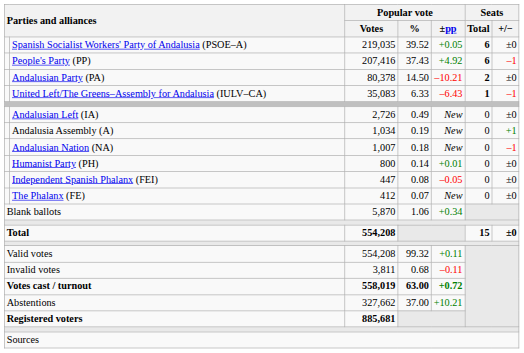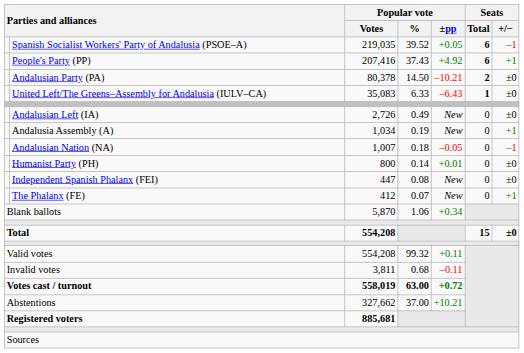Spanish Socialist Workers' Party of Andalusia (PSOE–A) | Seats / +/−: ±0 -> –1
People's Party (PP) | Seats / +/−: –1 -> +1
United Left/The Greens–Assembly for Andalusia (IULV–CA) | Seats / +/−: –1 -> ±0
Andalusian Nation (NA) | Popular vote / ±pp: New -> –0.05
Independent Spanish Phalanx (FEI) | Popular vote / ±pp: –0.05 -> New
The Phalanx (FE) | Seats / +/−: ±0 -> +1
